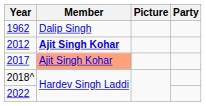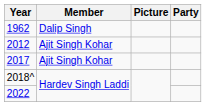2012 | Member: bold -> normal
2017 | Member: lightsalmon background -> no background
